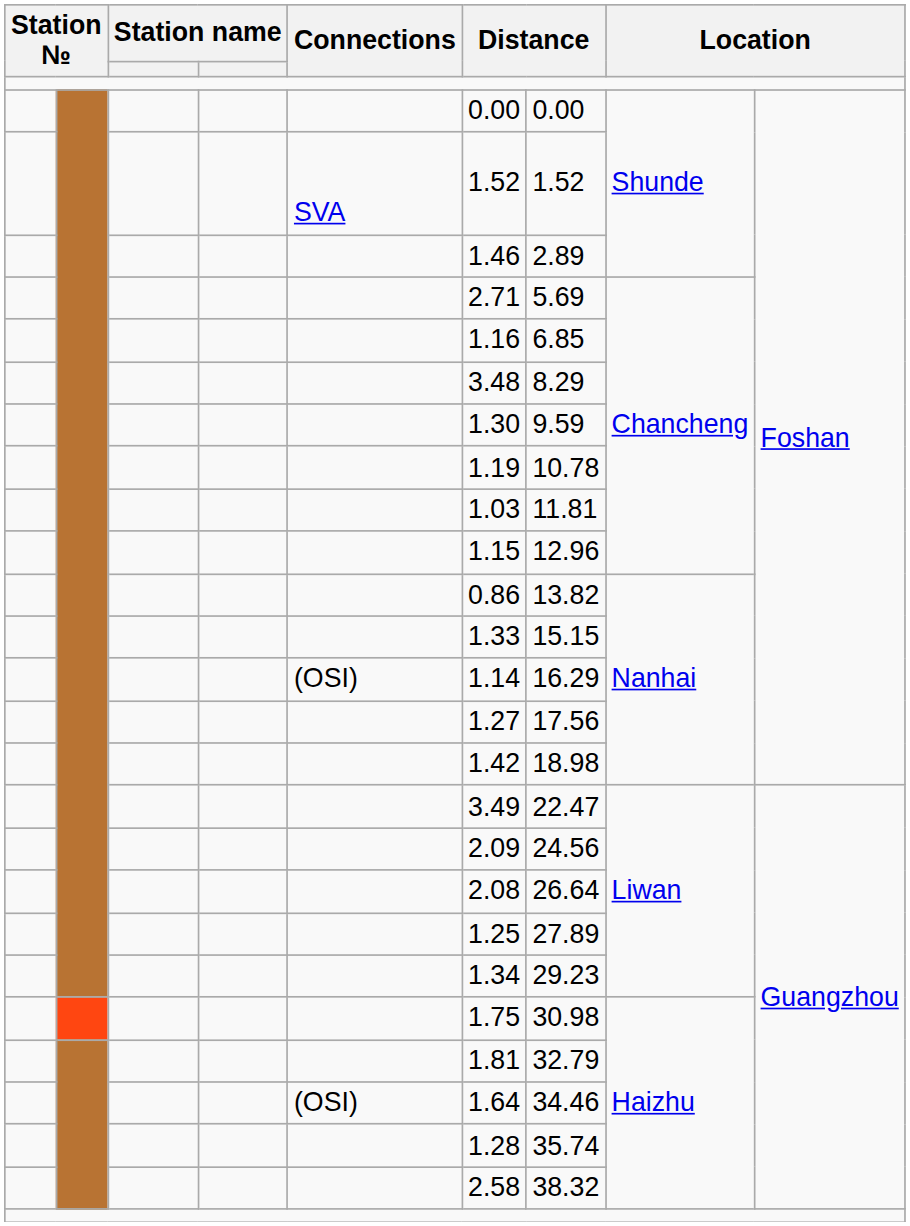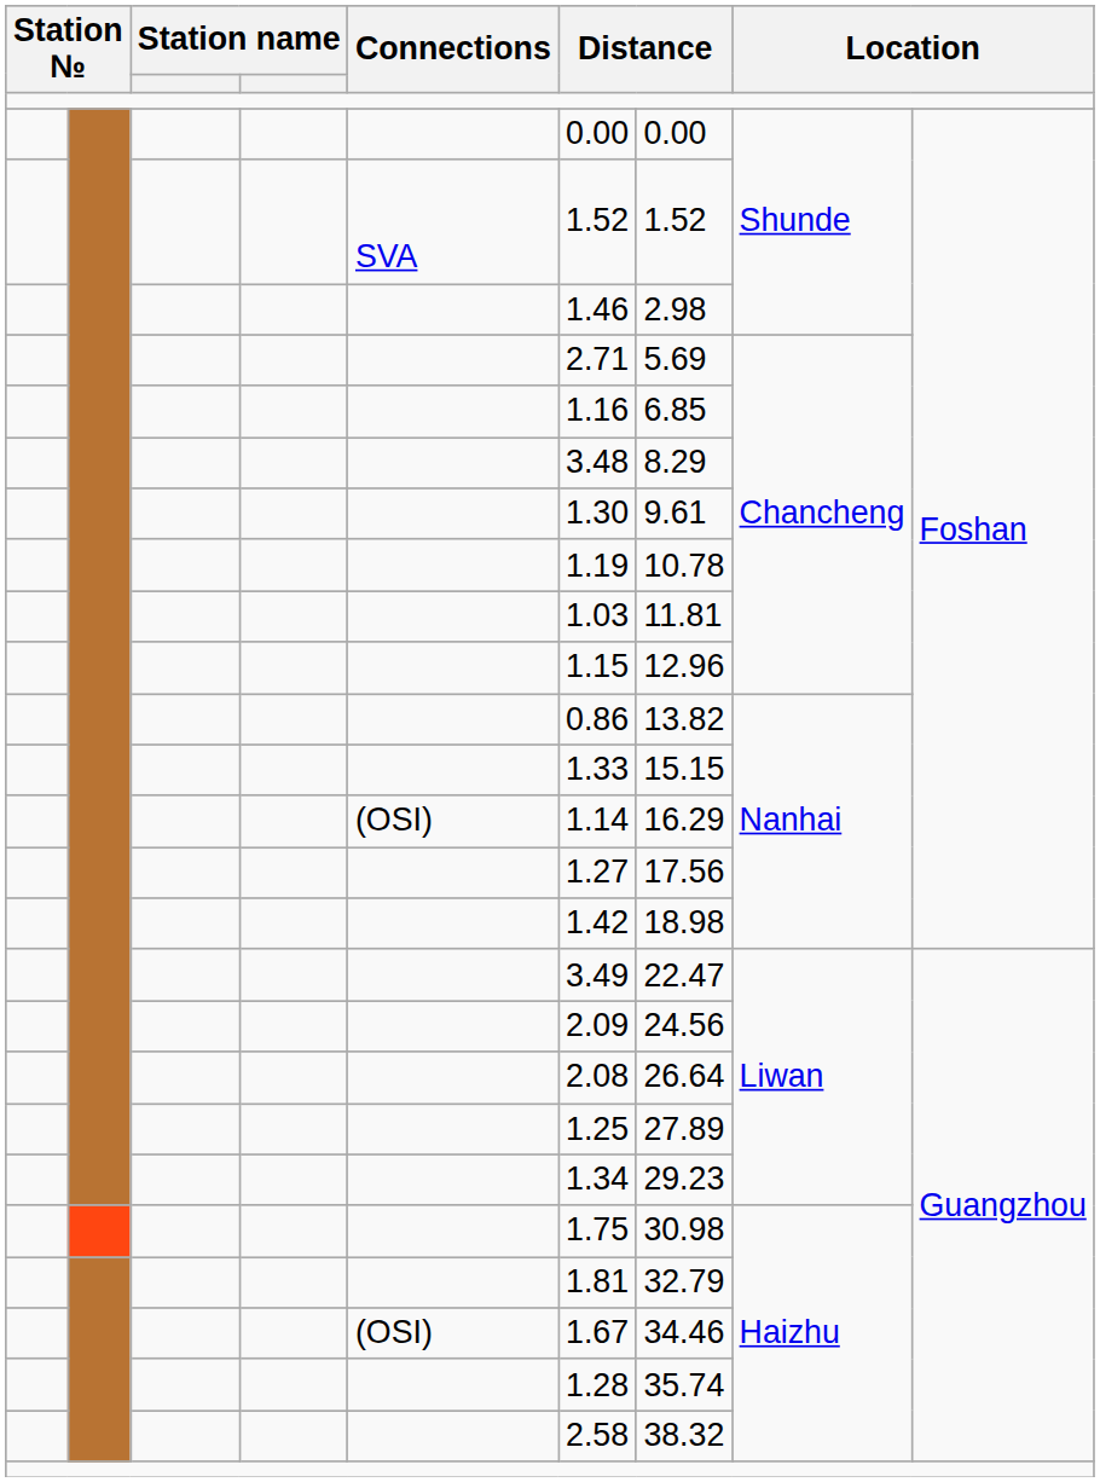row 6 | column 7: 2.89 -> 2.98
row 10 | column 7: 9.59 -> 9.61
row 26 | column 6: 1.64 -> 1.67
